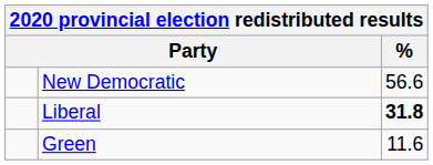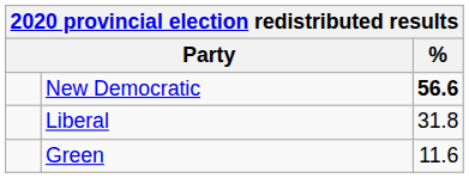New Democratic | %: normal -> bold
Liberal | %: bold -> normal
